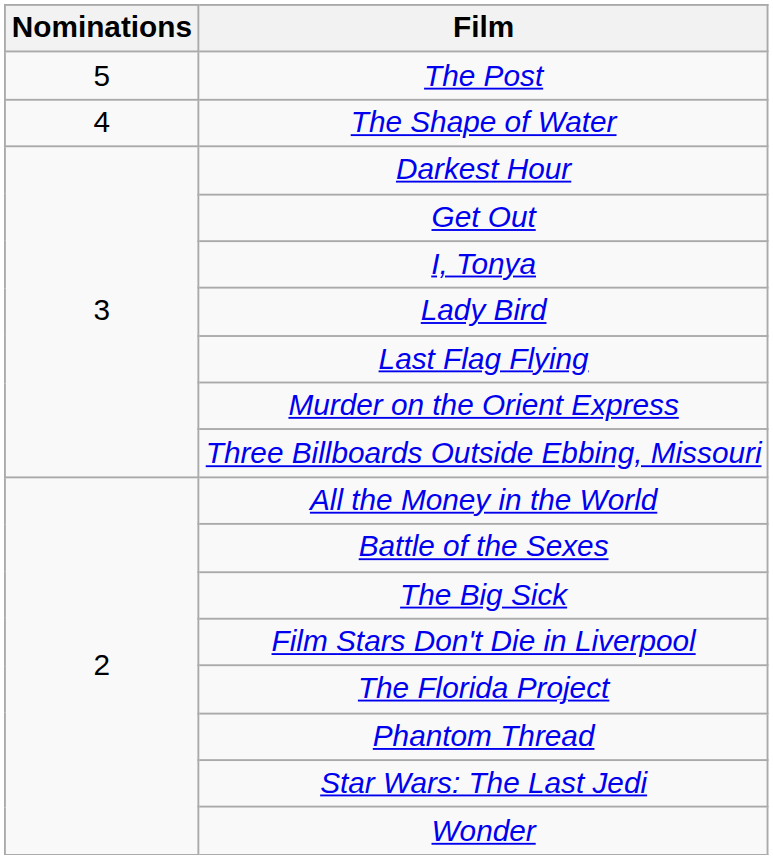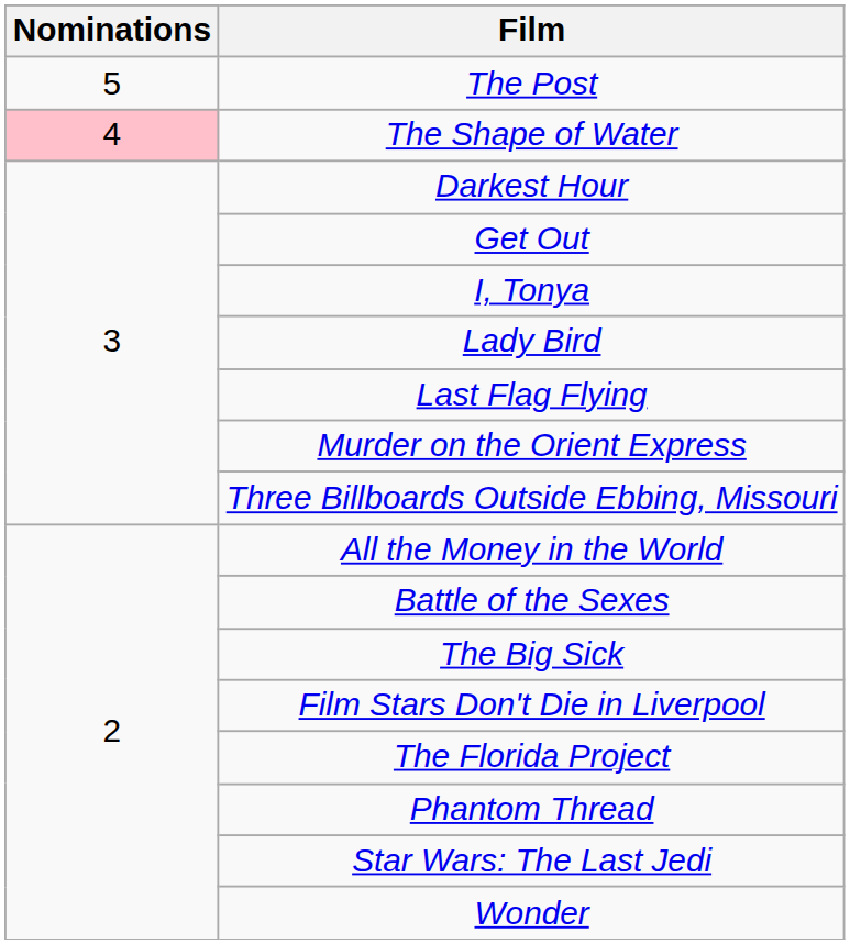The Shape of Water | Nominations: no background -> pink background
